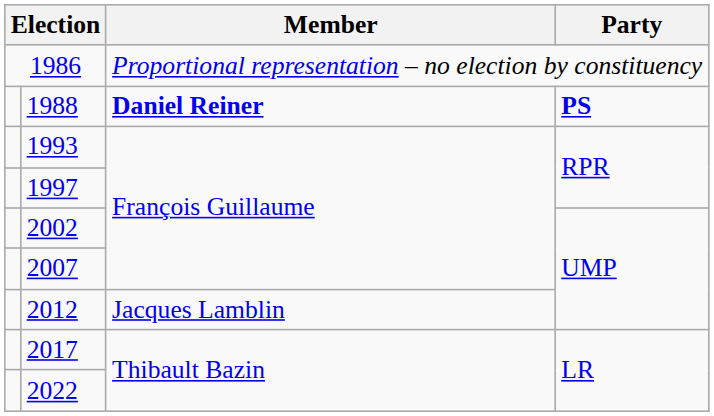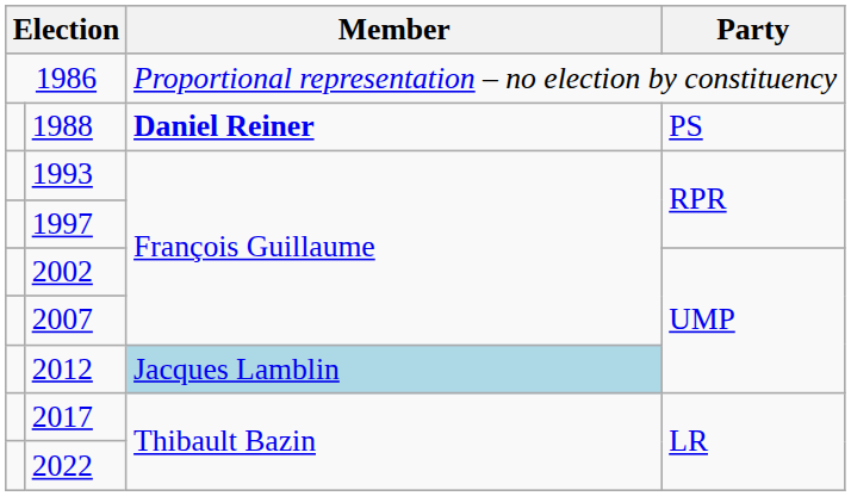1988 | Party: bold -> normal
2012 | Member: no background -> lightblue background
